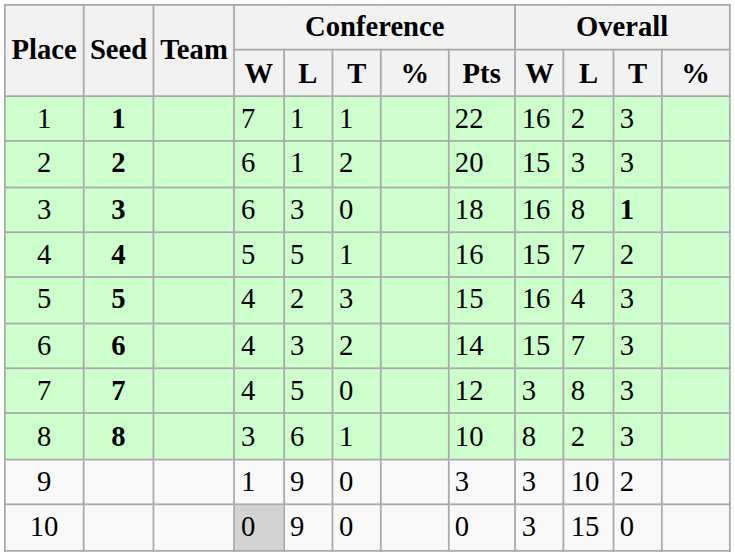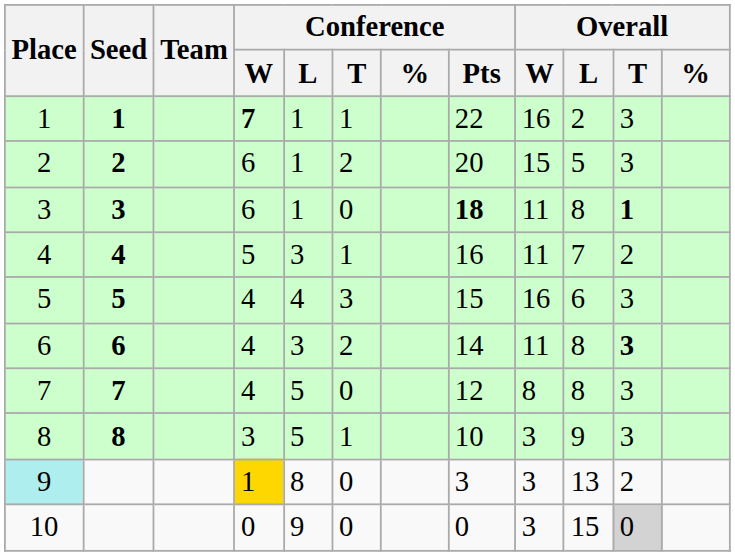row 3 | Conference / W: normal -> bold
row 4 | Overall / L: 3 -> 5
row 5 | Conference / L: 3 -> 1
row 5 | Conference / Pts: normal -> bold
row 5 | Overall / W: 16 -> 11
row 6 | Conference / L: 5 -> 3
row 6 | Overall / W: 15 -> 11
row 7 | Conference / L: 2 -> 4
row 7 | Overall / L: 4 -> 6
row 8 | Overall / W: 15 -> 11
row 8 | Overall / L: 7 -> 8
row 8 | Overall / T: normal -> bold
row 9 | Overall / W: 3 -> 8
row 10 | Conference / L: 6 -> 5
row 10 | Overall / W: 8 -> 3
row 10 | Overall / L: 2 -> 9
row 11 | Place: no background -> paleturquoise background
row 11 | Conference / W: no background -> gold background
row 11 | Conference / L: 9 -> 8
row 11 | Overall / L: 10 -> 13
row 12 | Conference / W: lightgrey background -> no background
row 12 | Overall / T: no background -> lightgrey background
